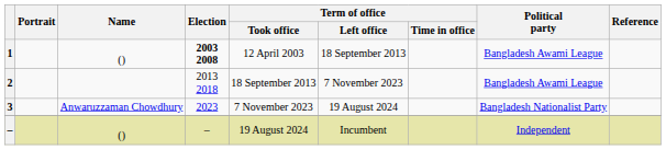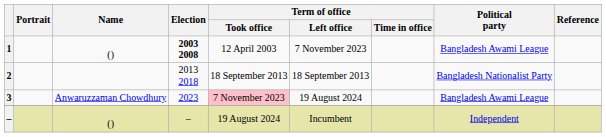1 | Term of office / Left office: 18 September 2013 -> 7 November 2023
2 | Term of office / Left office: 7 November 2023 -> 18 September 2013
2 | Political party: Bangladesh Awami League -> Bangladesh Nationalist Party
3 | Term of office / Took office: no background -> pink background
3 | Political party: Bangladesh Nationalist Party -> Bangladesh Awami League
